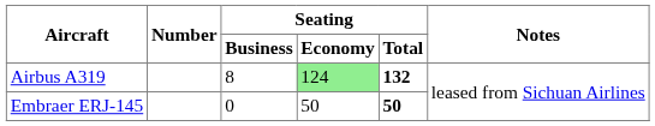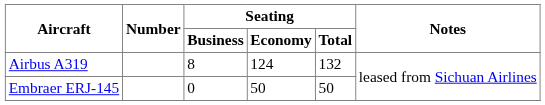Airbus A319 | Seating / Economy: lightgreen background -> no background
Airbus A319 | Seating / Total: bold -> normal
Embraer ERJ-145 | Seating / Total: bold -> normal
